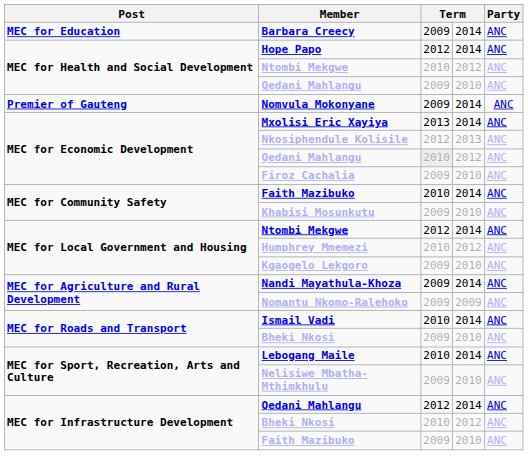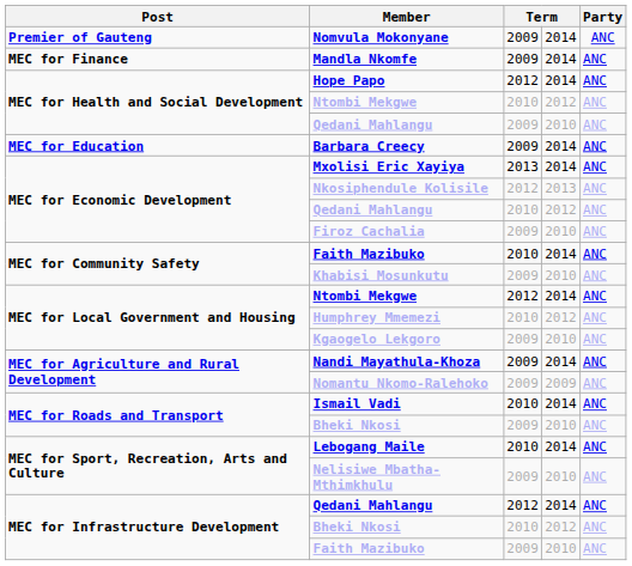rows swapped: Nomvula Mokonyane <-> Barbara Creecy
+ row: MEC for Finance | Mandla Nkomfe | 2009 | 2014 | ANC
MEC for Economic Development / Qedani Mahlangu | column 3: lightgrey background -> no background
